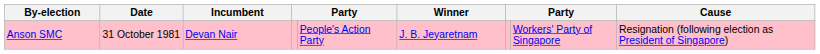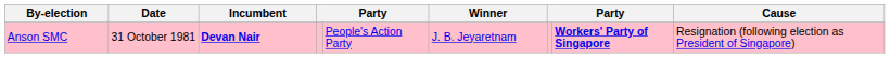Anson SMC | Incumbent: normal -> bold
Anson SMC | column 8: normal -> bold
